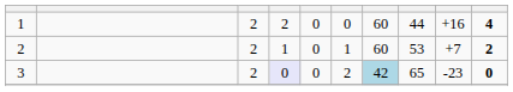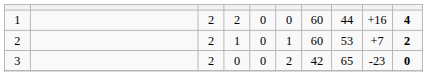3 | column 4: lavender background -> no background
3 | column 7: lightblue background -> no background
